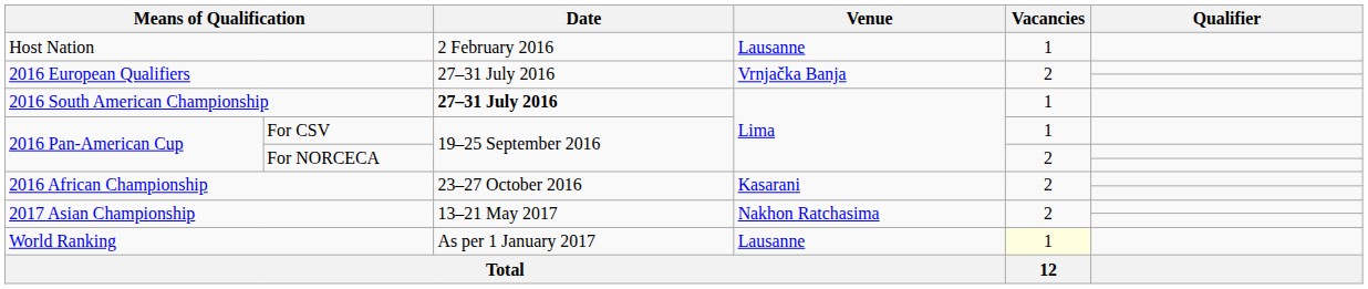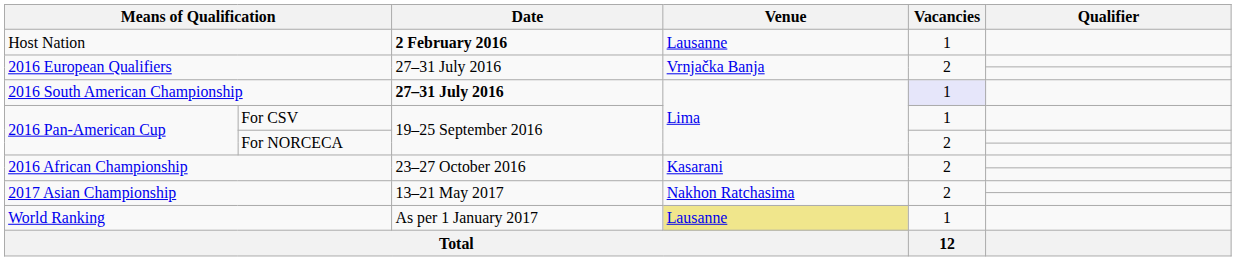Host Nation | Date: normal -> bold
2016 South American Championship | Vacancies: no background -> lavender background
World Ranking | Venue: no background -> khaki background
World Ranking | Vacancies: lightyellow background -> no background
